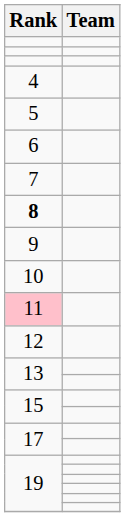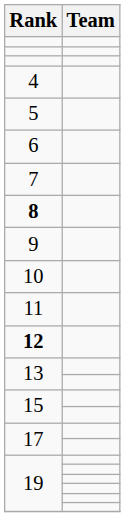row 12 | Rank: pink background -> no background
row 13 | Rank: normal -> bold
